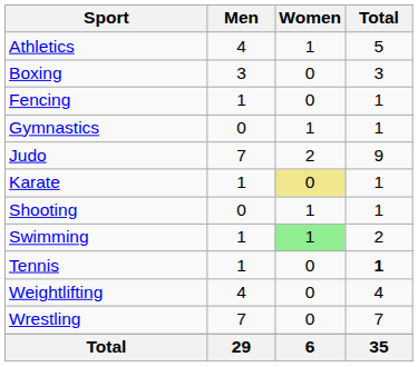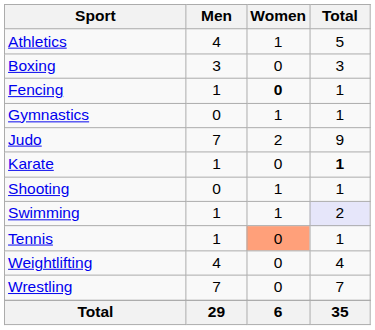Fencing | Women: normal -> bold
Karate | Women: khaki background -> no background
Karate | Total: normal -> bold
Swimming | Women: lightgreen background -> no background
Swimming | Total: no background -> lavender background
Tennis | Women: no background -> lightsalmon background
Tennis | Total: bold -> normal
